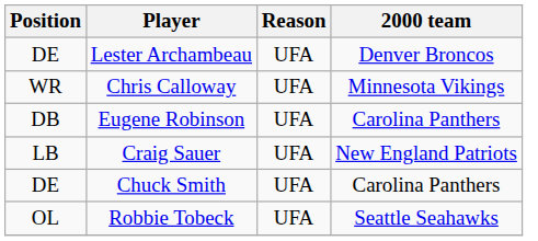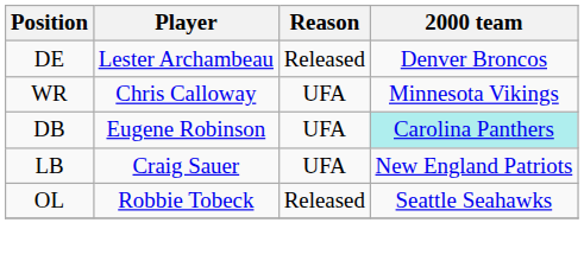Lester Archambeau | Reason: UFA -> Released
Eugene Robinson | 2000 team: no background -> paleturquoise background
- row: DE | Chuck Smith | UFA | Carolina Panthers
Robbie Tobeck | Reason: UFA -> Released
